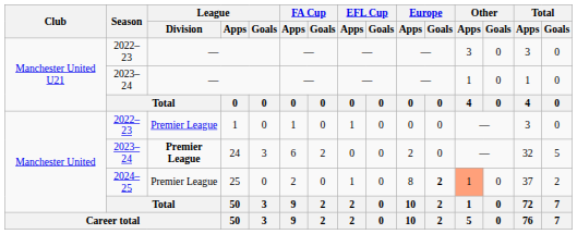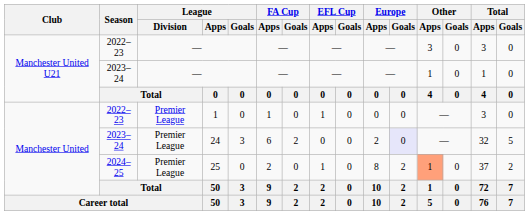24 | League / Division: bold -> normal
24 | Europe / Goals: no background -> lavender background
25 | Europe / Goals: bold -> normal
